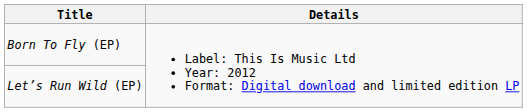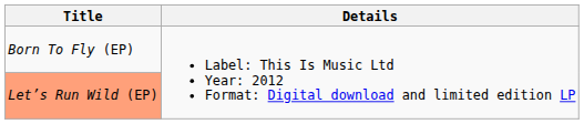Let’s Run Wild (EP) | Title: no background -> lightsalmon background
